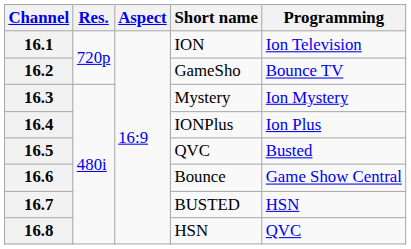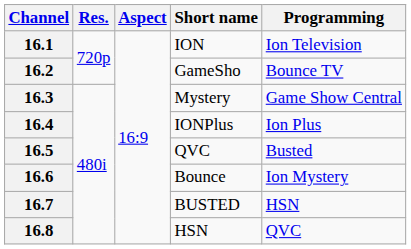16.3 | Programming: Ion Mystery -> Game Show Central
16.6 | Programming: Game Show Central -> Ion Mystery
